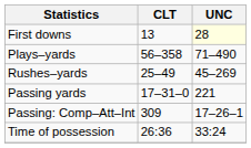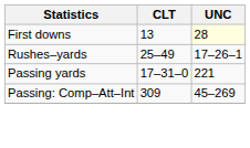- row: Plays–yards | 56–358 | 71–490
Rushes–yards | UNC: 45–269 -> 17–26–1
Passing: Comp–Att–Int | UNC: 17–26–1 -> 45–269
- row: Time of possession | 26:36 | 33:24
